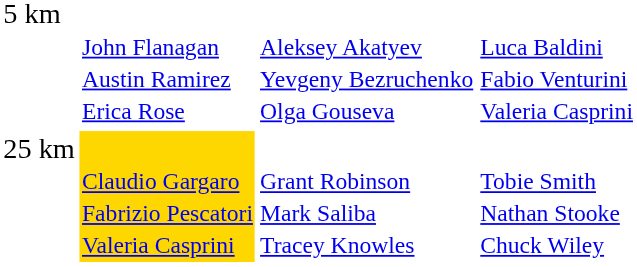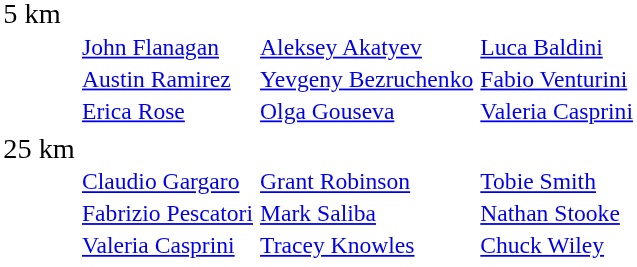25 km | column 2: gold background -> no background
